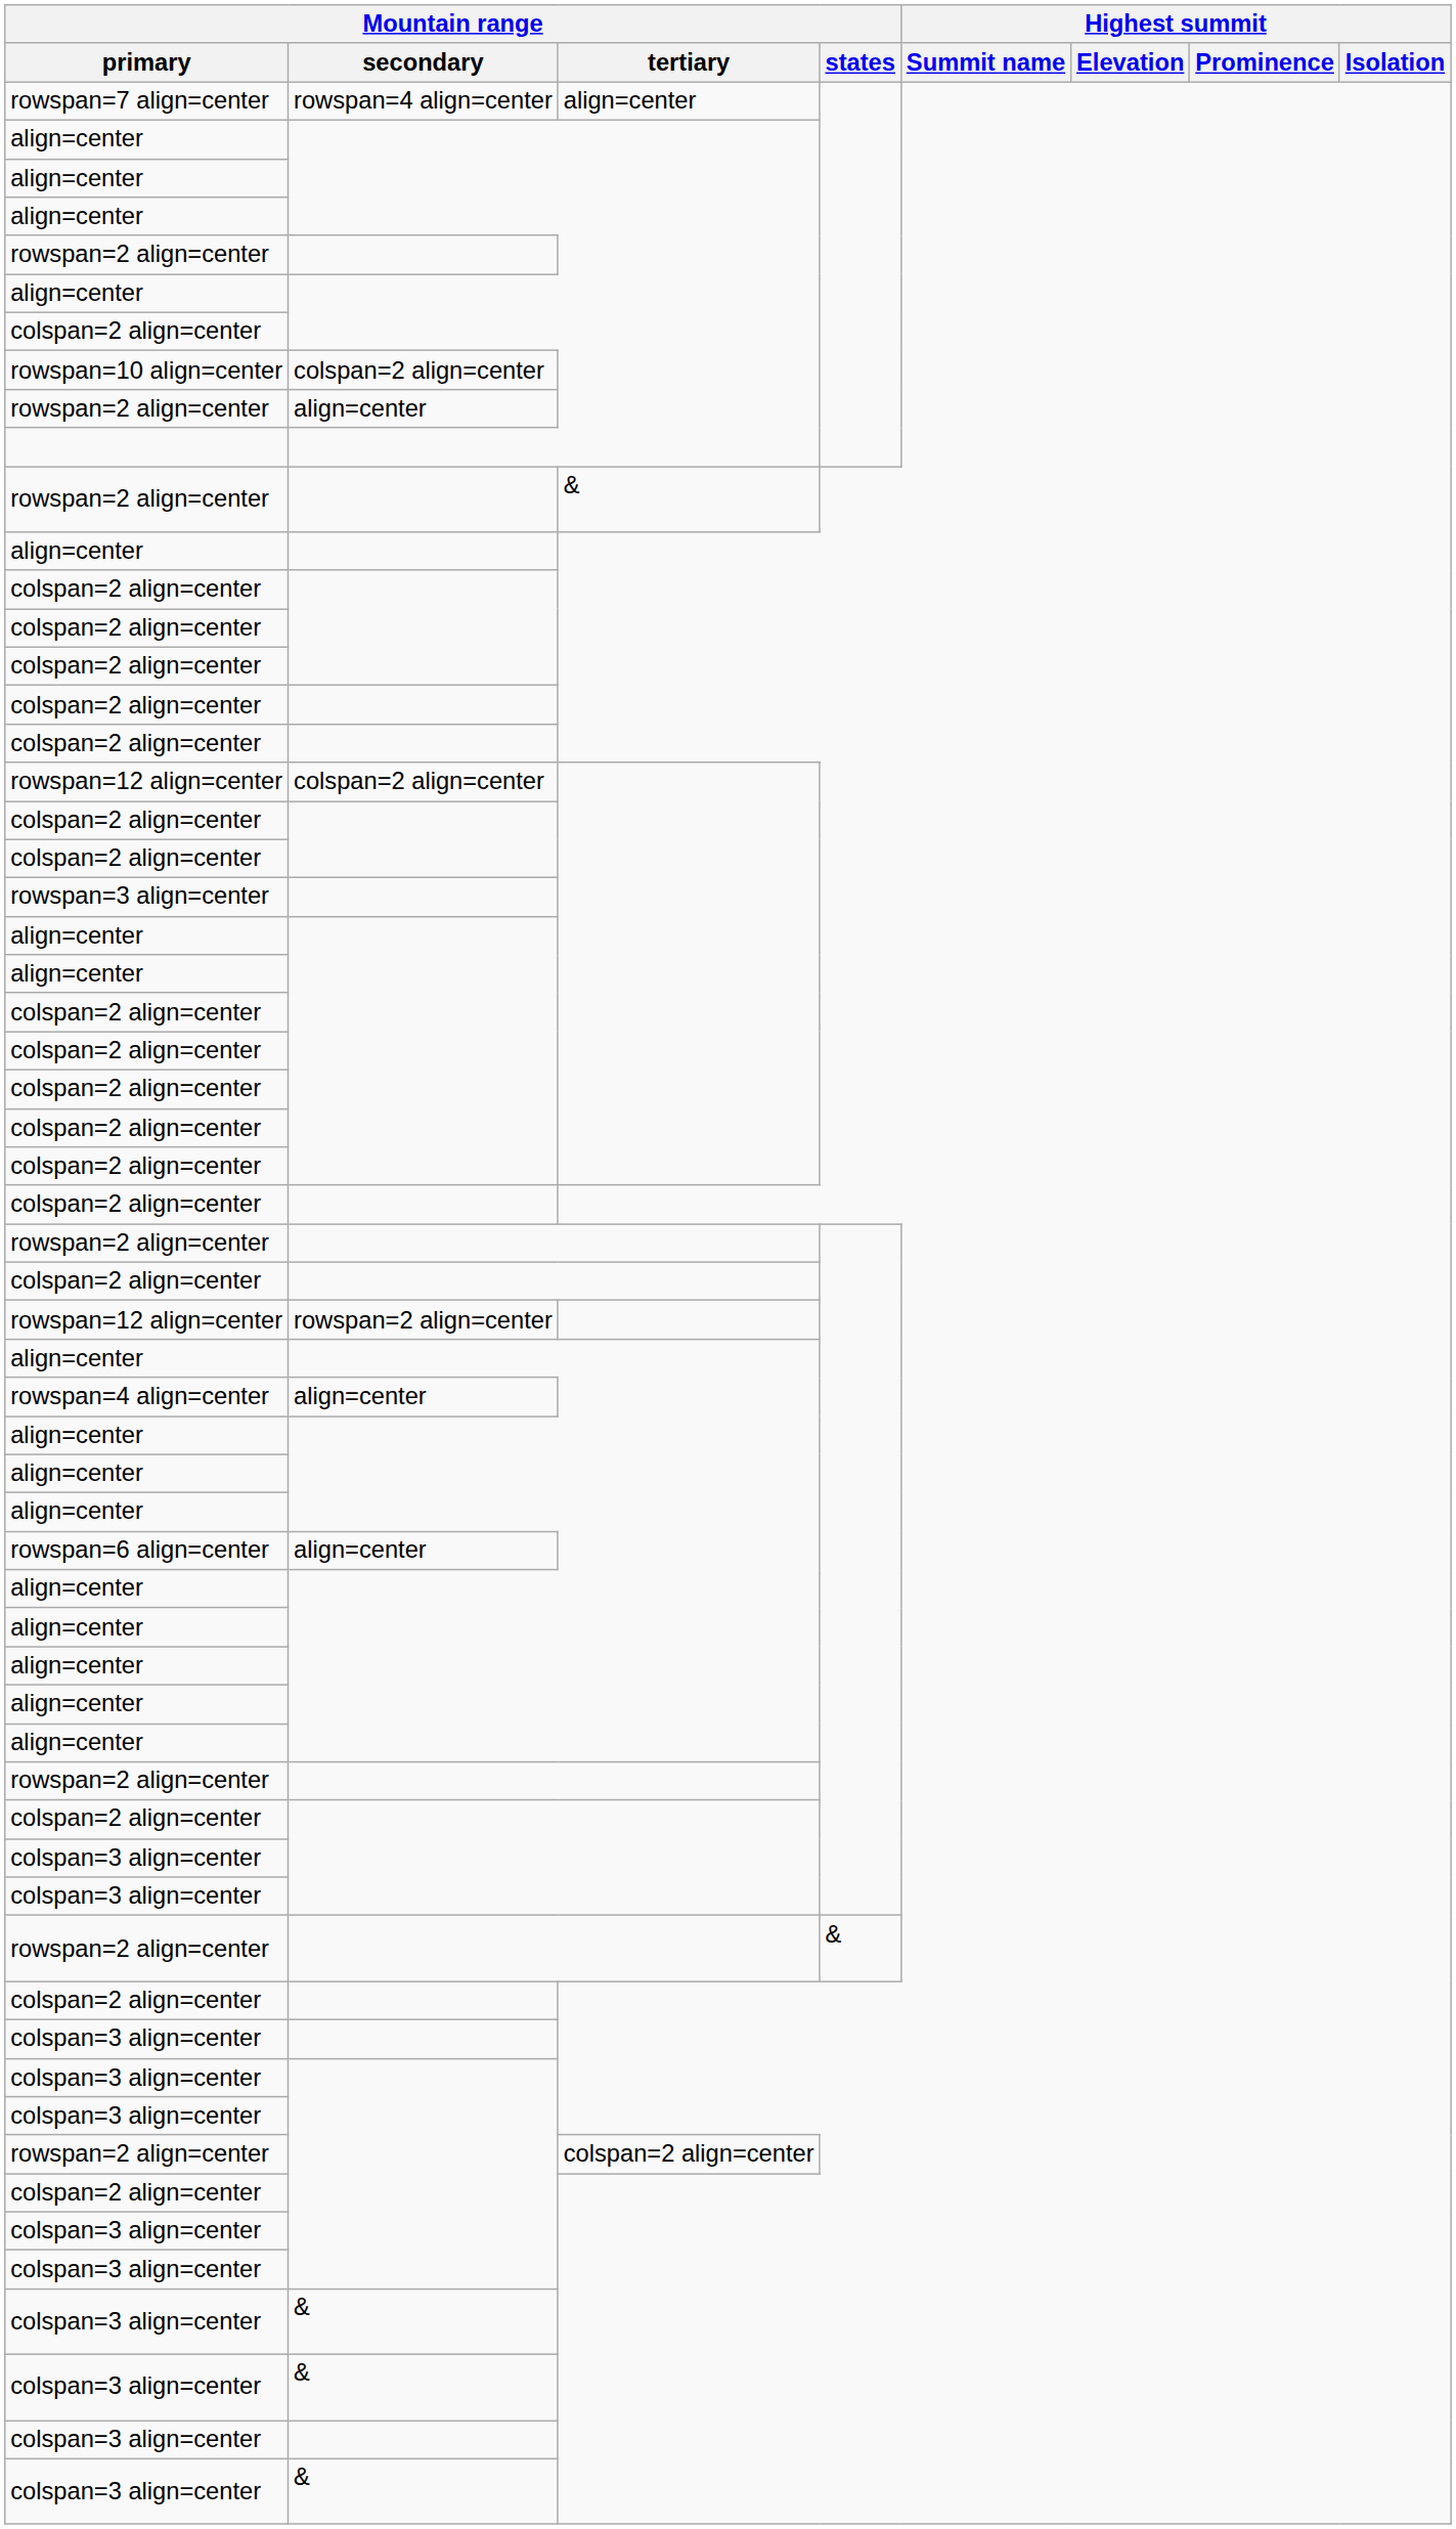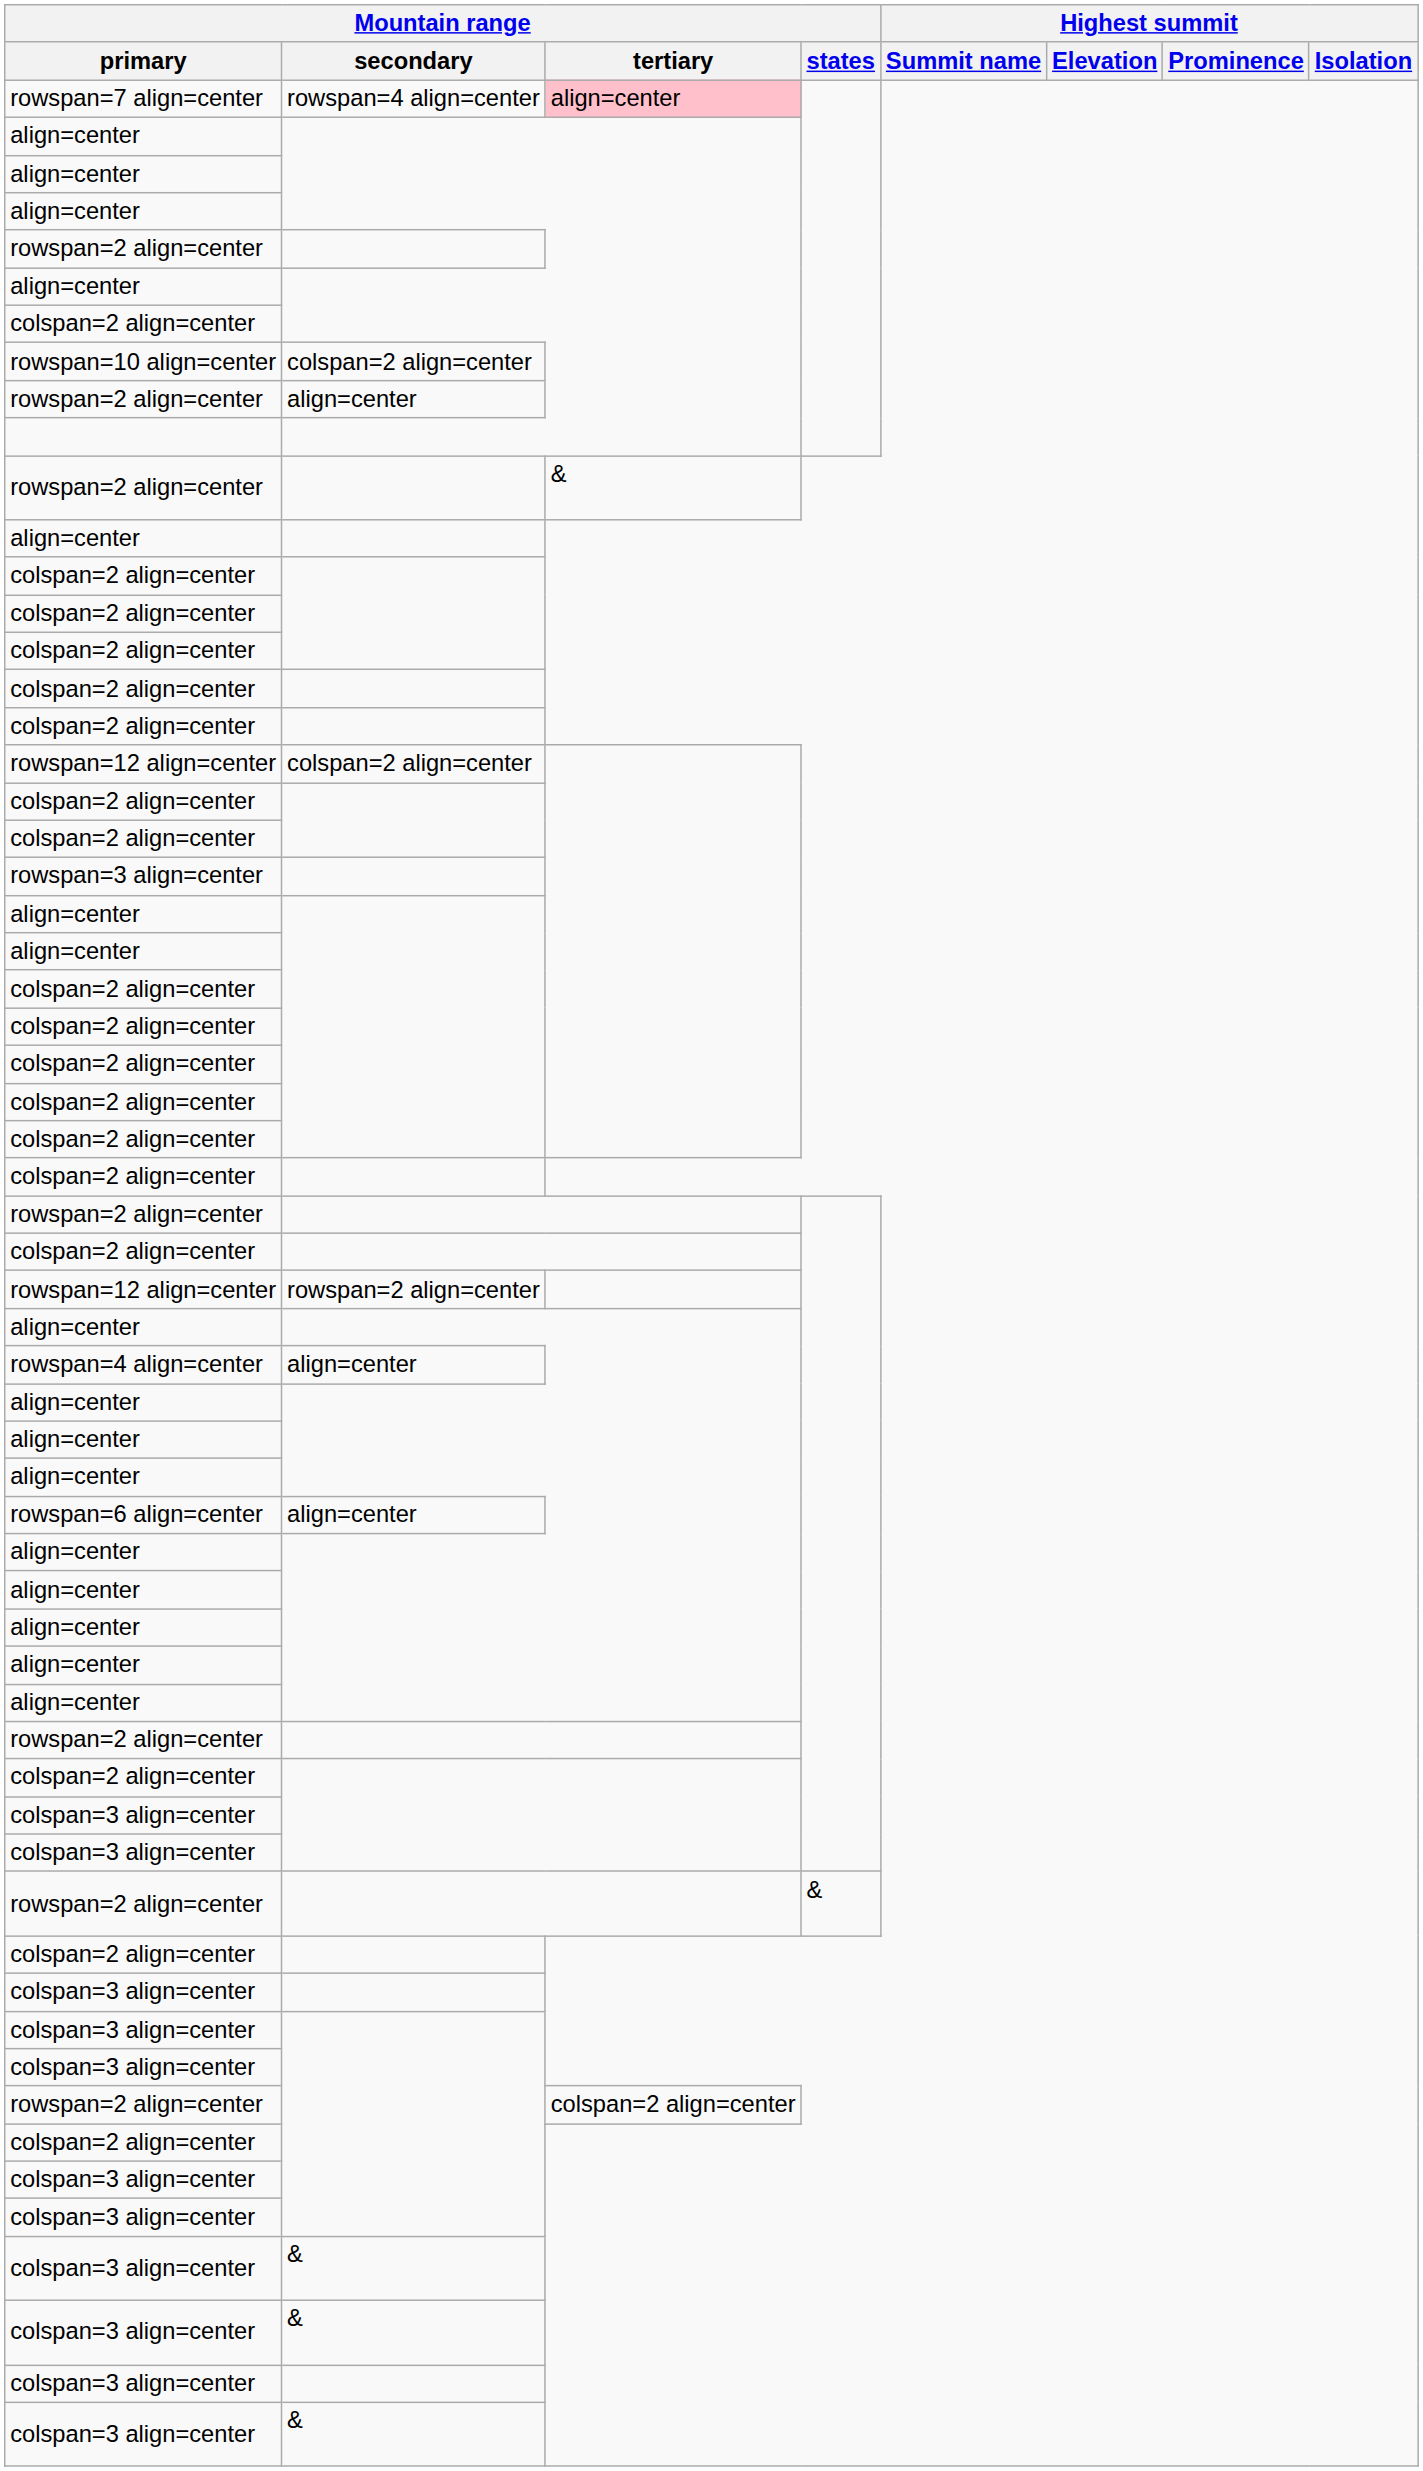rowspan=7 align=center | Mountain range / tertiary: no background -> pink background
